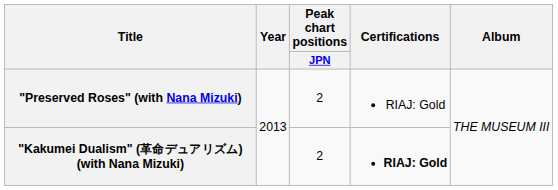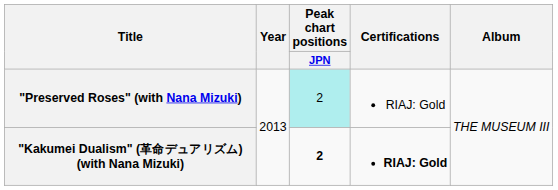"Preserved Roses" (with Nana Mizuki) | Peak chart positions / JPN: no background -> paleturquoise background
"Kakumei Dualism" (革命デュアリズム) (with Nana Mizuki) | Peak chart positions / JPN: normal -> bold
